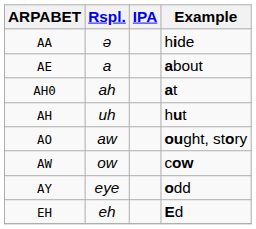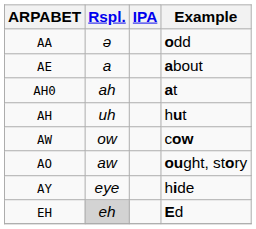AA | Example: hide -> odd
rows swapped: AO <-> AW
AY | Example: odd -> hide
EH | Rspl.: no background -> lightgrey background
